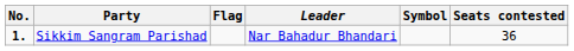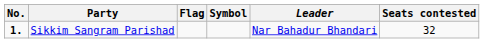columns swapped: Symbol <-> Leader
Sikkim Sangram Parishad | Seats contested: 36 -> 32
